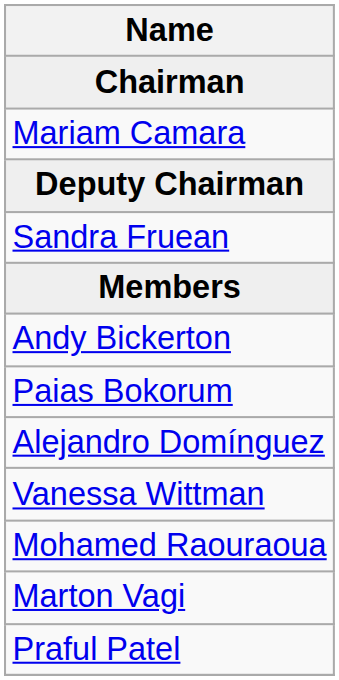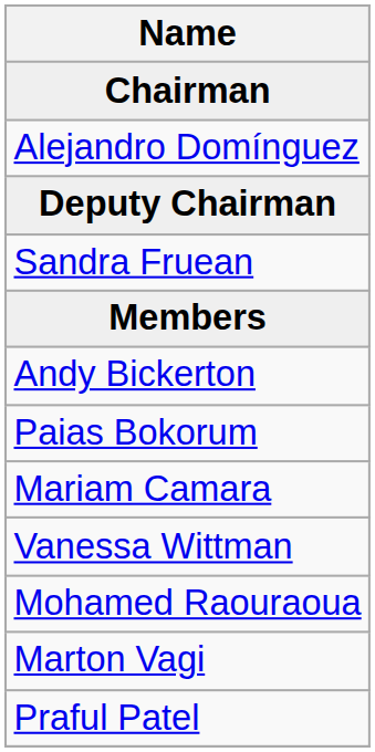row 3 | column 1: Mariam Camara -> Alejandro Domínguez
row 9 | column 1: Alejandro Domínguez -> Mariam Camara
